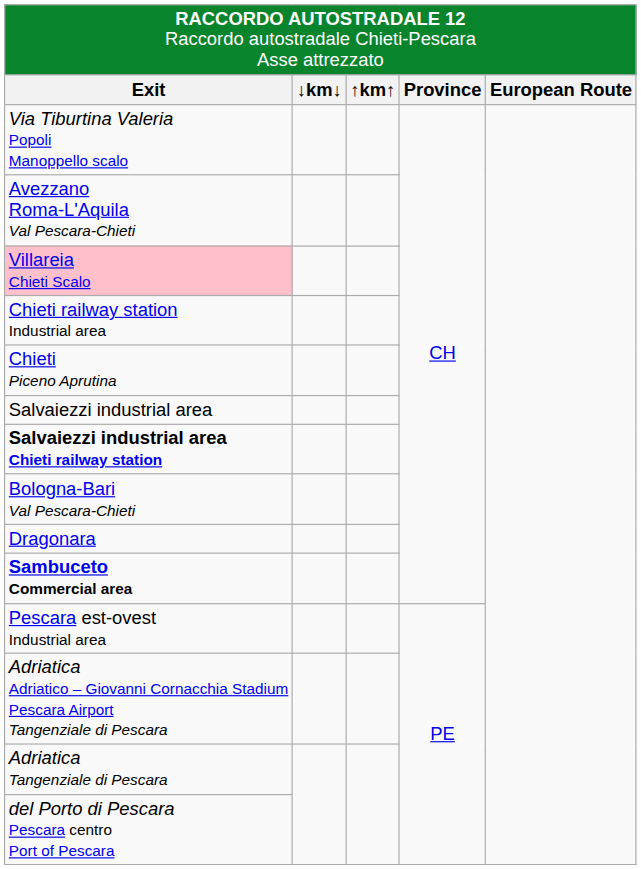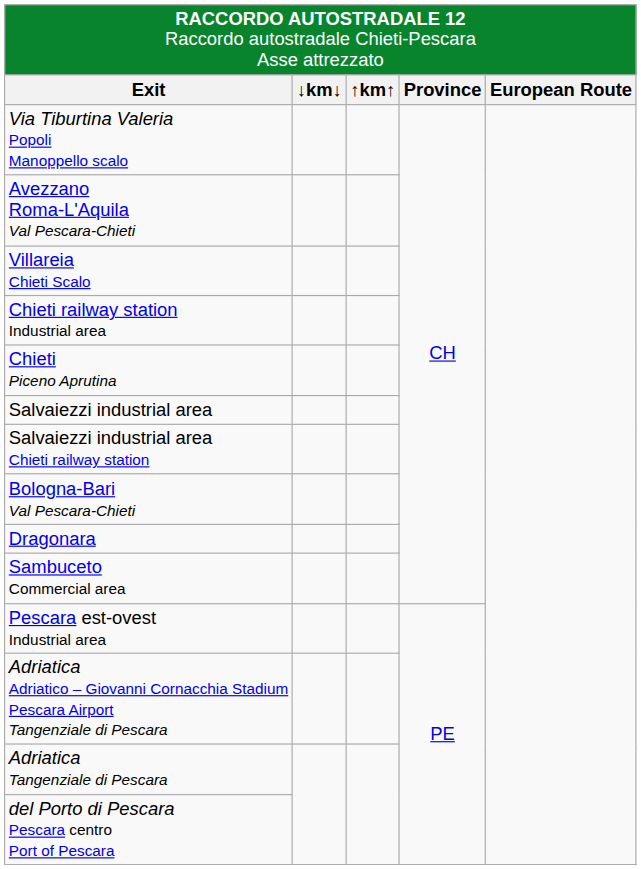Villareia Chieti Scalo | column 1: pink background -> no background
Salvaiezzi industrial area Chieti railway station | column 1: bold -> normal
Sambuceto Commercial area | column 1: bold -> normal
